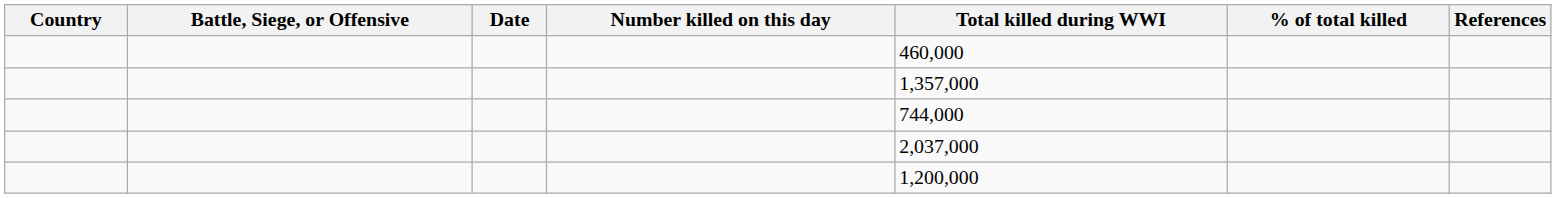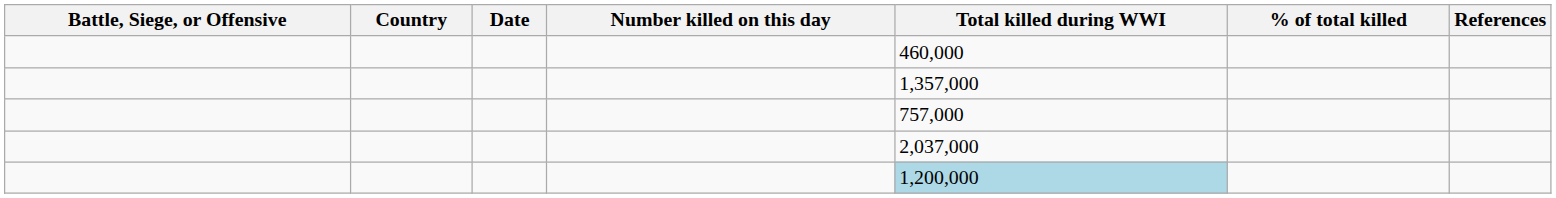columns swapped: Country <-> Battle, Siege, or Offensive
row 4 | Total killed during WWI: 744,000 -> 757,000
row 6 | Total killed during WWI: no background -> lightblue background
